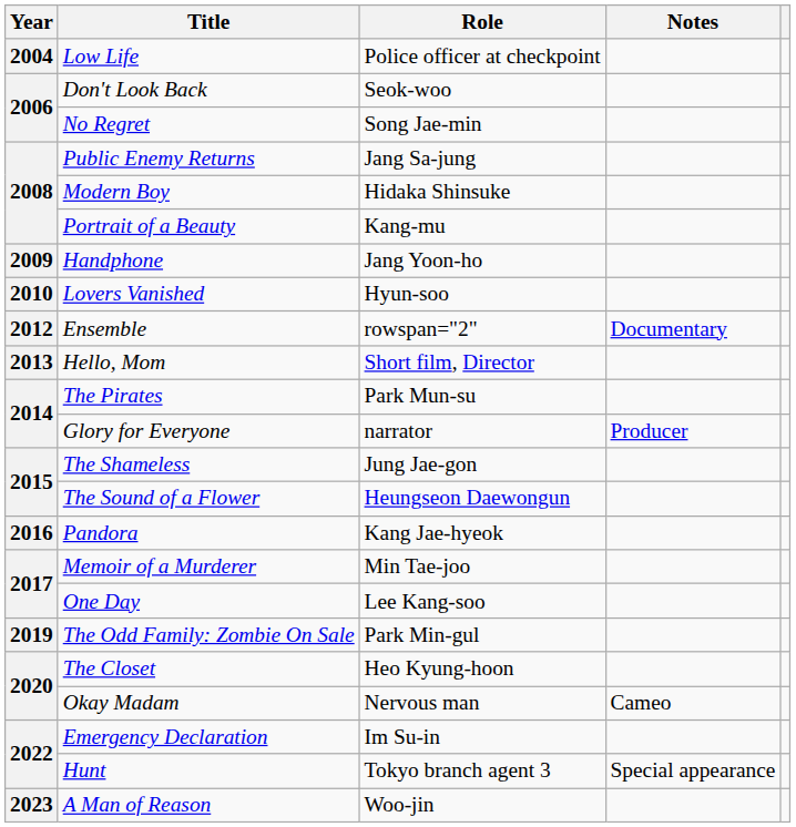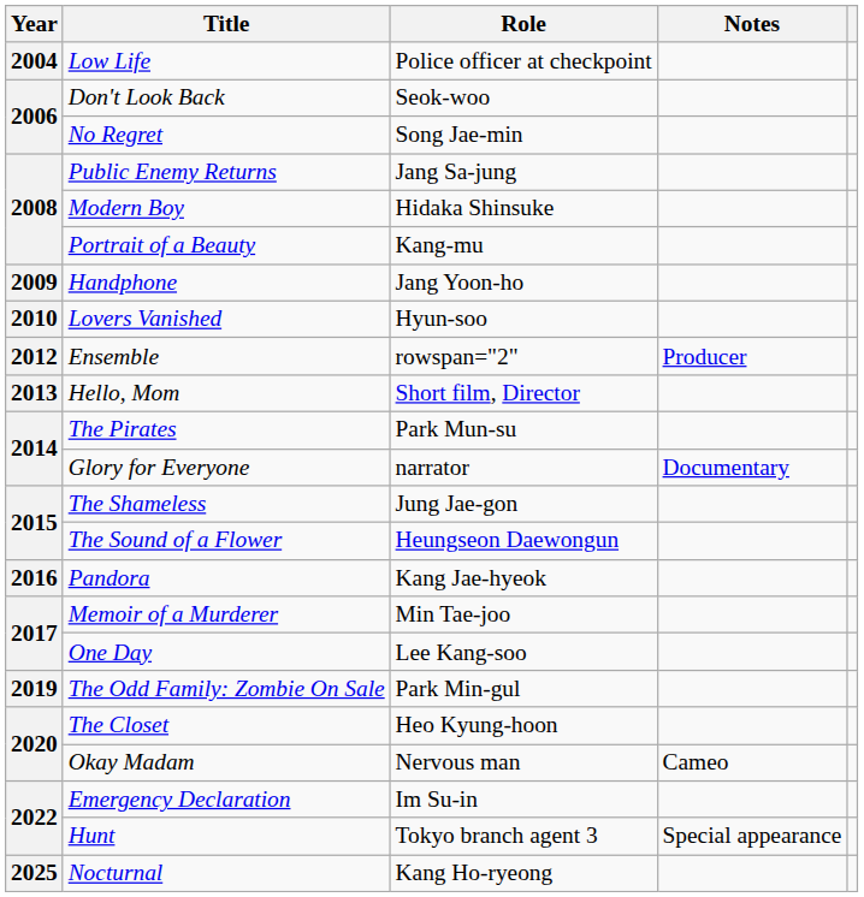Ensemble | Notes: Documentary -> Producer
Glory for Everyone | Notes: Producer -> Documentary
- row: 2023 | A Man of Reason | Woo-jin
+ row: 2025 | Nocturnal | Kang Ho-ryeong
